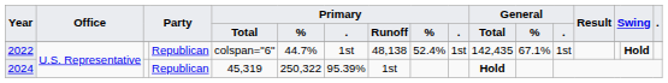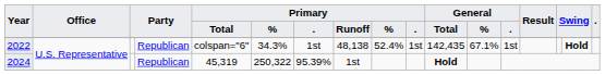2022 | column 6: 44.7% -> 34.3%
